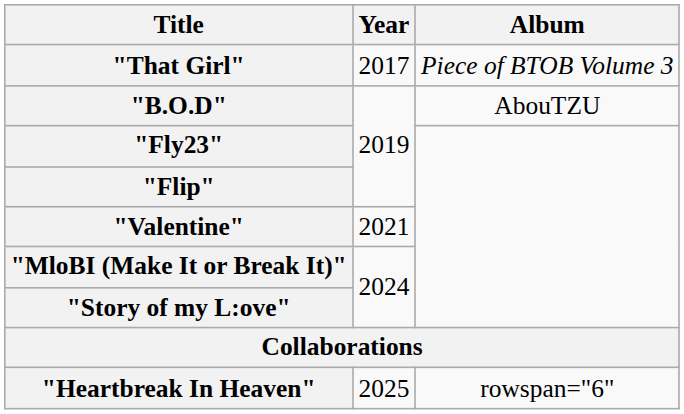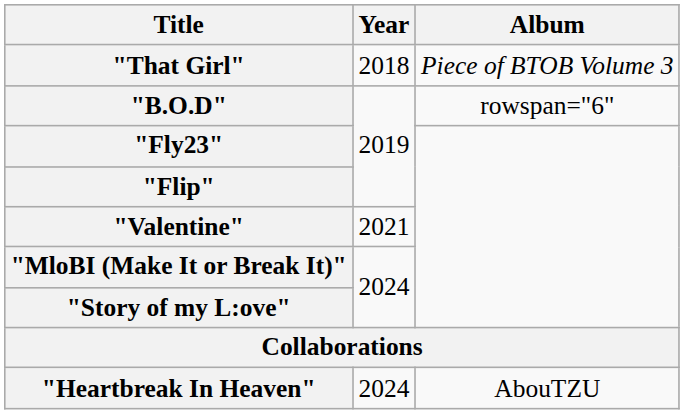"That Girl" | Year: 2017 -> 2018
"B.O.D" | Album: AbouTZU -> rowspan="6"
"Heartbreak In Heaven" | Year: 2025 -> 2024
"Heartbreak In Heaven" | Album: rowspan="6" -> AbouTZU
